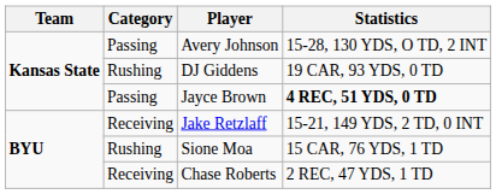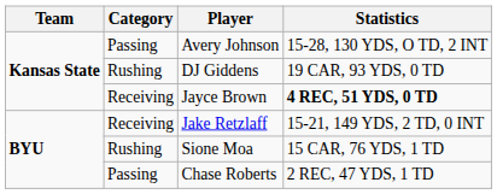Jayce Brown | Category: Passing -> Receiving
Chase Roberts | Category: Receiving -> Passing
